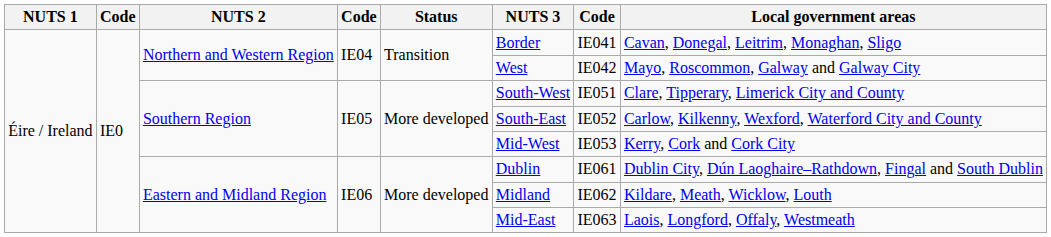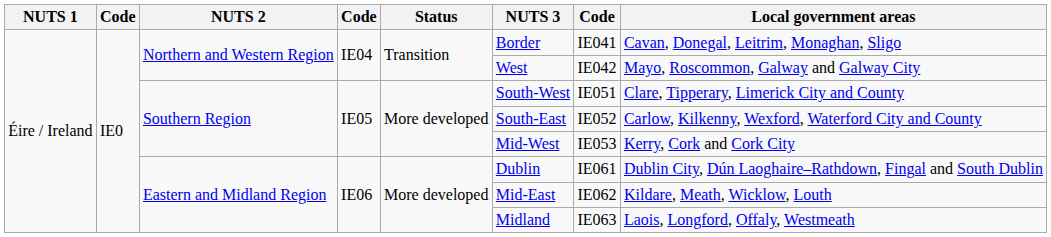row 8 | NUTS 3: Midland -> Mid-East
row 9 | NUTS 3: Mid-East -> Midland
